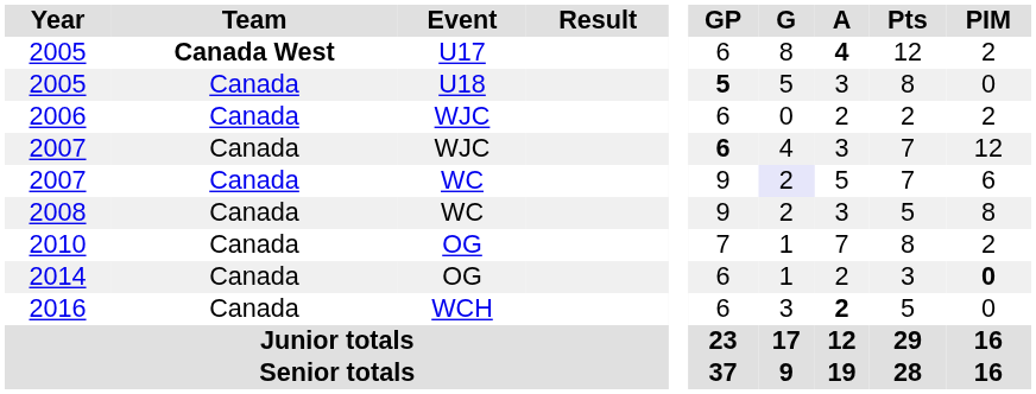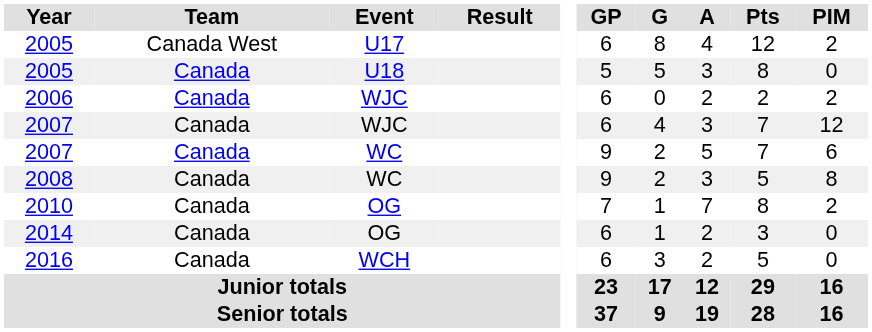2005 / U17 | Team: bold -> normal
2005 / U17 | A: bold -> normal
2005 / U18 | GP: bold -> normal
2007 / WJC | GP: bold -> normal
2007 / WC | G: lavender background -> no background
2014 | PIM: bold -> normal
2016 | A: bold -> normal
